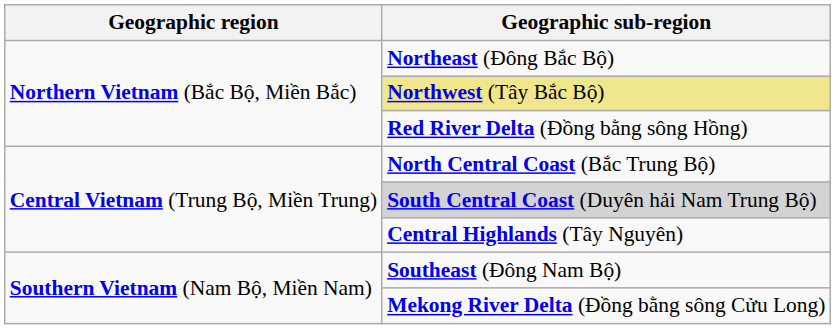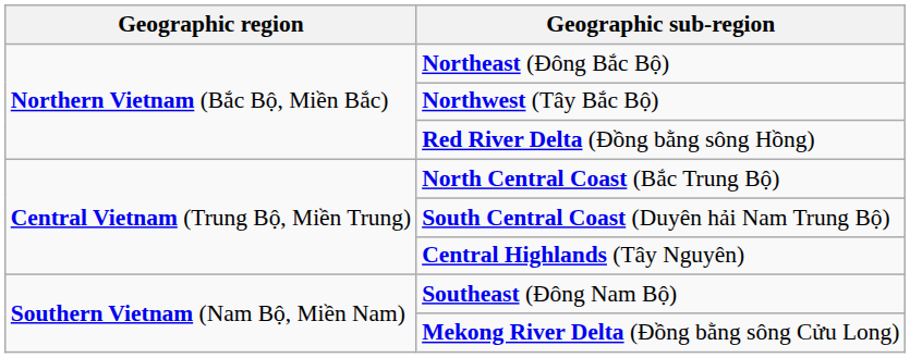Northwest (Tây Bắc Bộ) | Geographic sub-region: khaki background -> no background
South Central Coast (Duyên hải Nam Trung Bộ) | Geographic sub-region: lightgrey background -> no background
